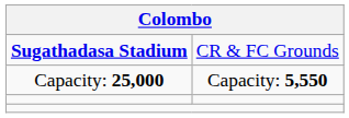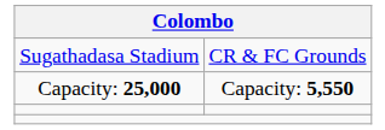row 2 | column 1: bold -> normal
